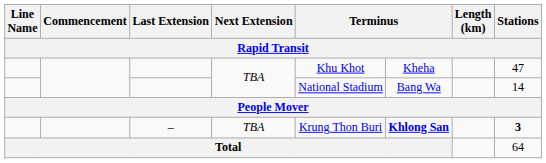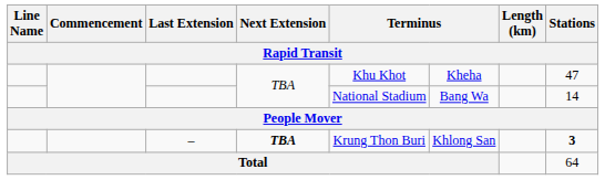– | Next Extension: normal -> bold
– | column 6: bold -> normal
